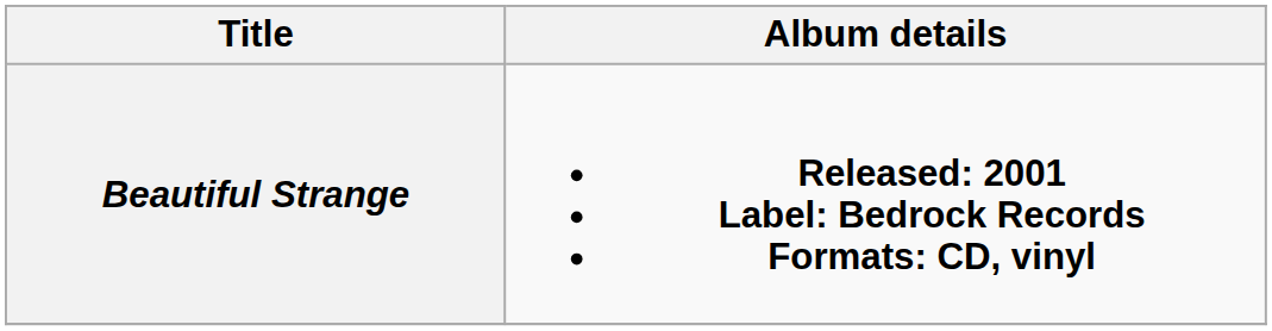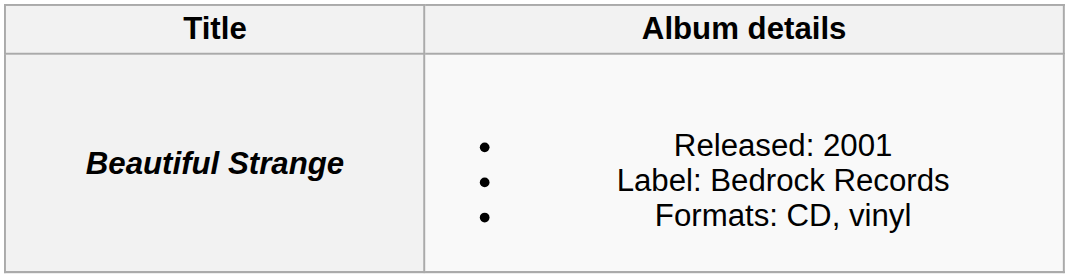Beautiful Strange | Album details: bold -> normal
